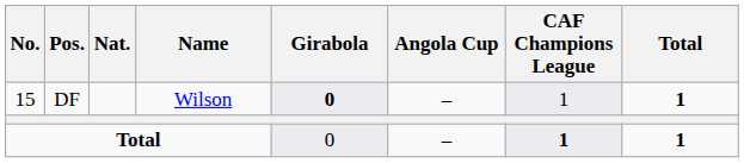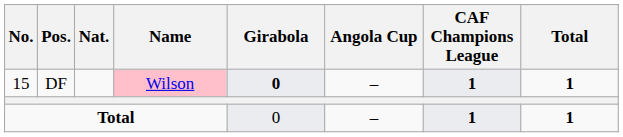15 | Name: no background -> pink background
15 | CAF Champions League: normal -> bold
